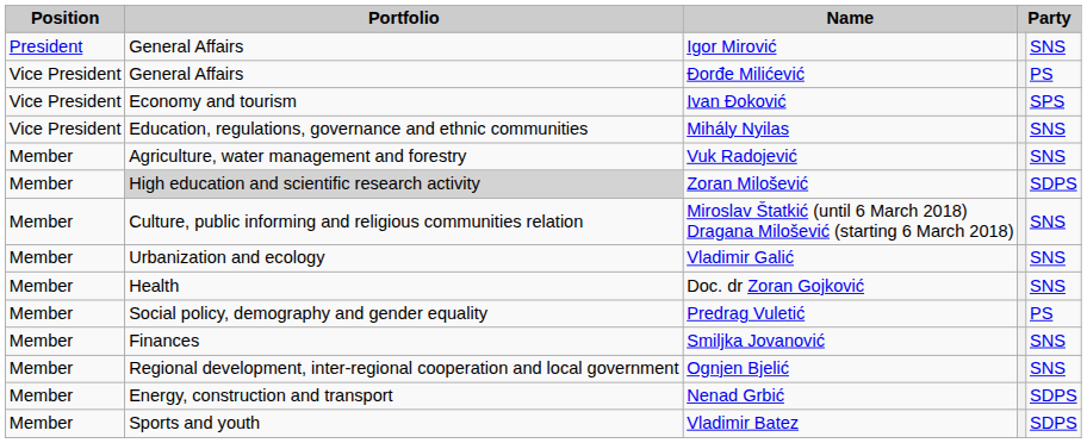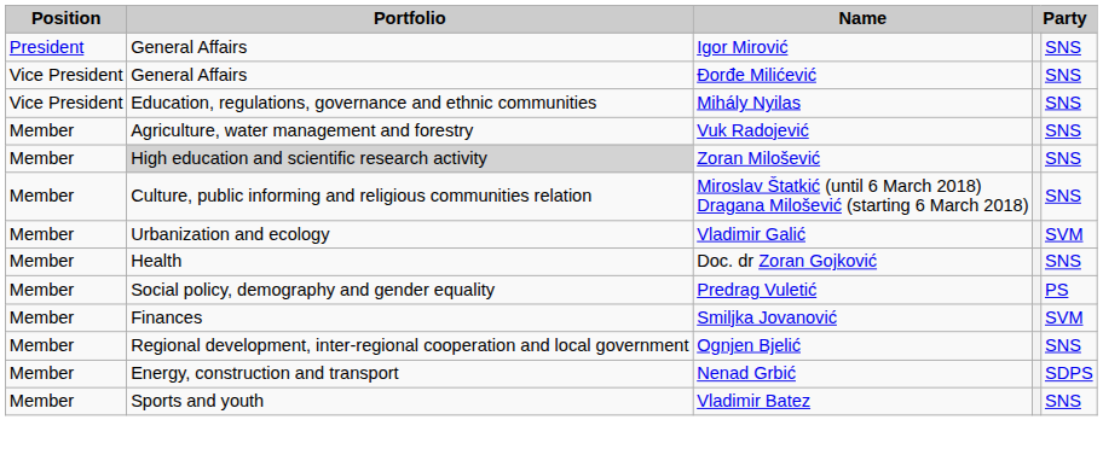Đorđe Milićević | column 5: PS -> SNS
- row: Vice President | Economy and tourism | Ivan Đoković | SPS
Zoran Milošević | column 5: SDPS -> SNS
Vladimir Galić | column 5: SNS -> SVM
Smiljka Jovanović | column 5: SNS -> SVM
Vladimir Batez | column 5: SDPS -> SNS
